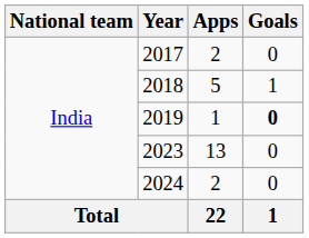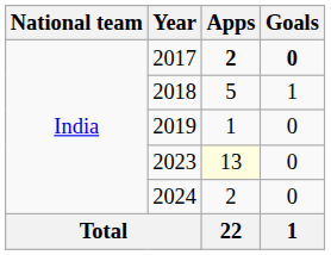2017 | Apps: normal -> bold
2017 | Goals: normal -> bold
2019 | Goals: bold -> normal
2023 | Apps: no background -> lightyellow background
